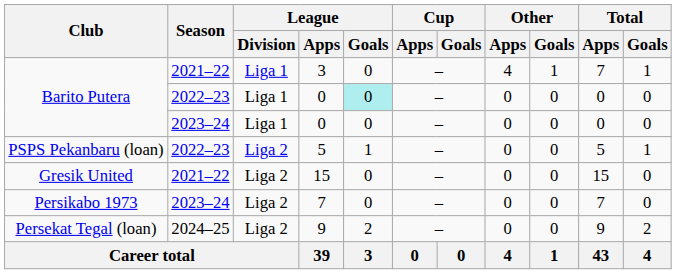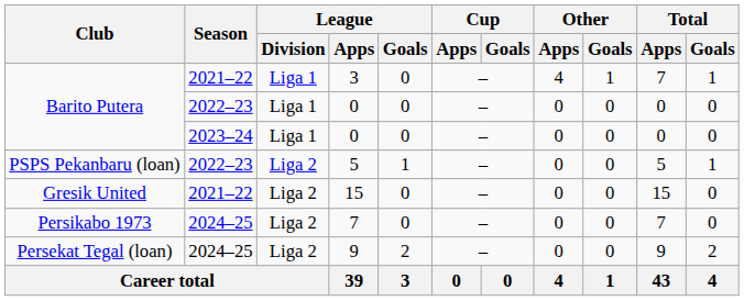row 4 | League / Goals: paleturquoise background -> no background
row 8 | Season: 2023–24 -> 2024–25
